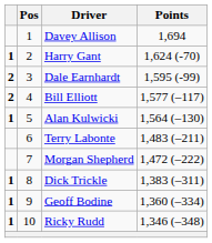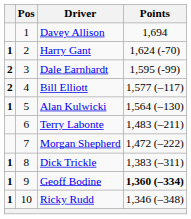Geoff Bodine | Points: normal -> bold
